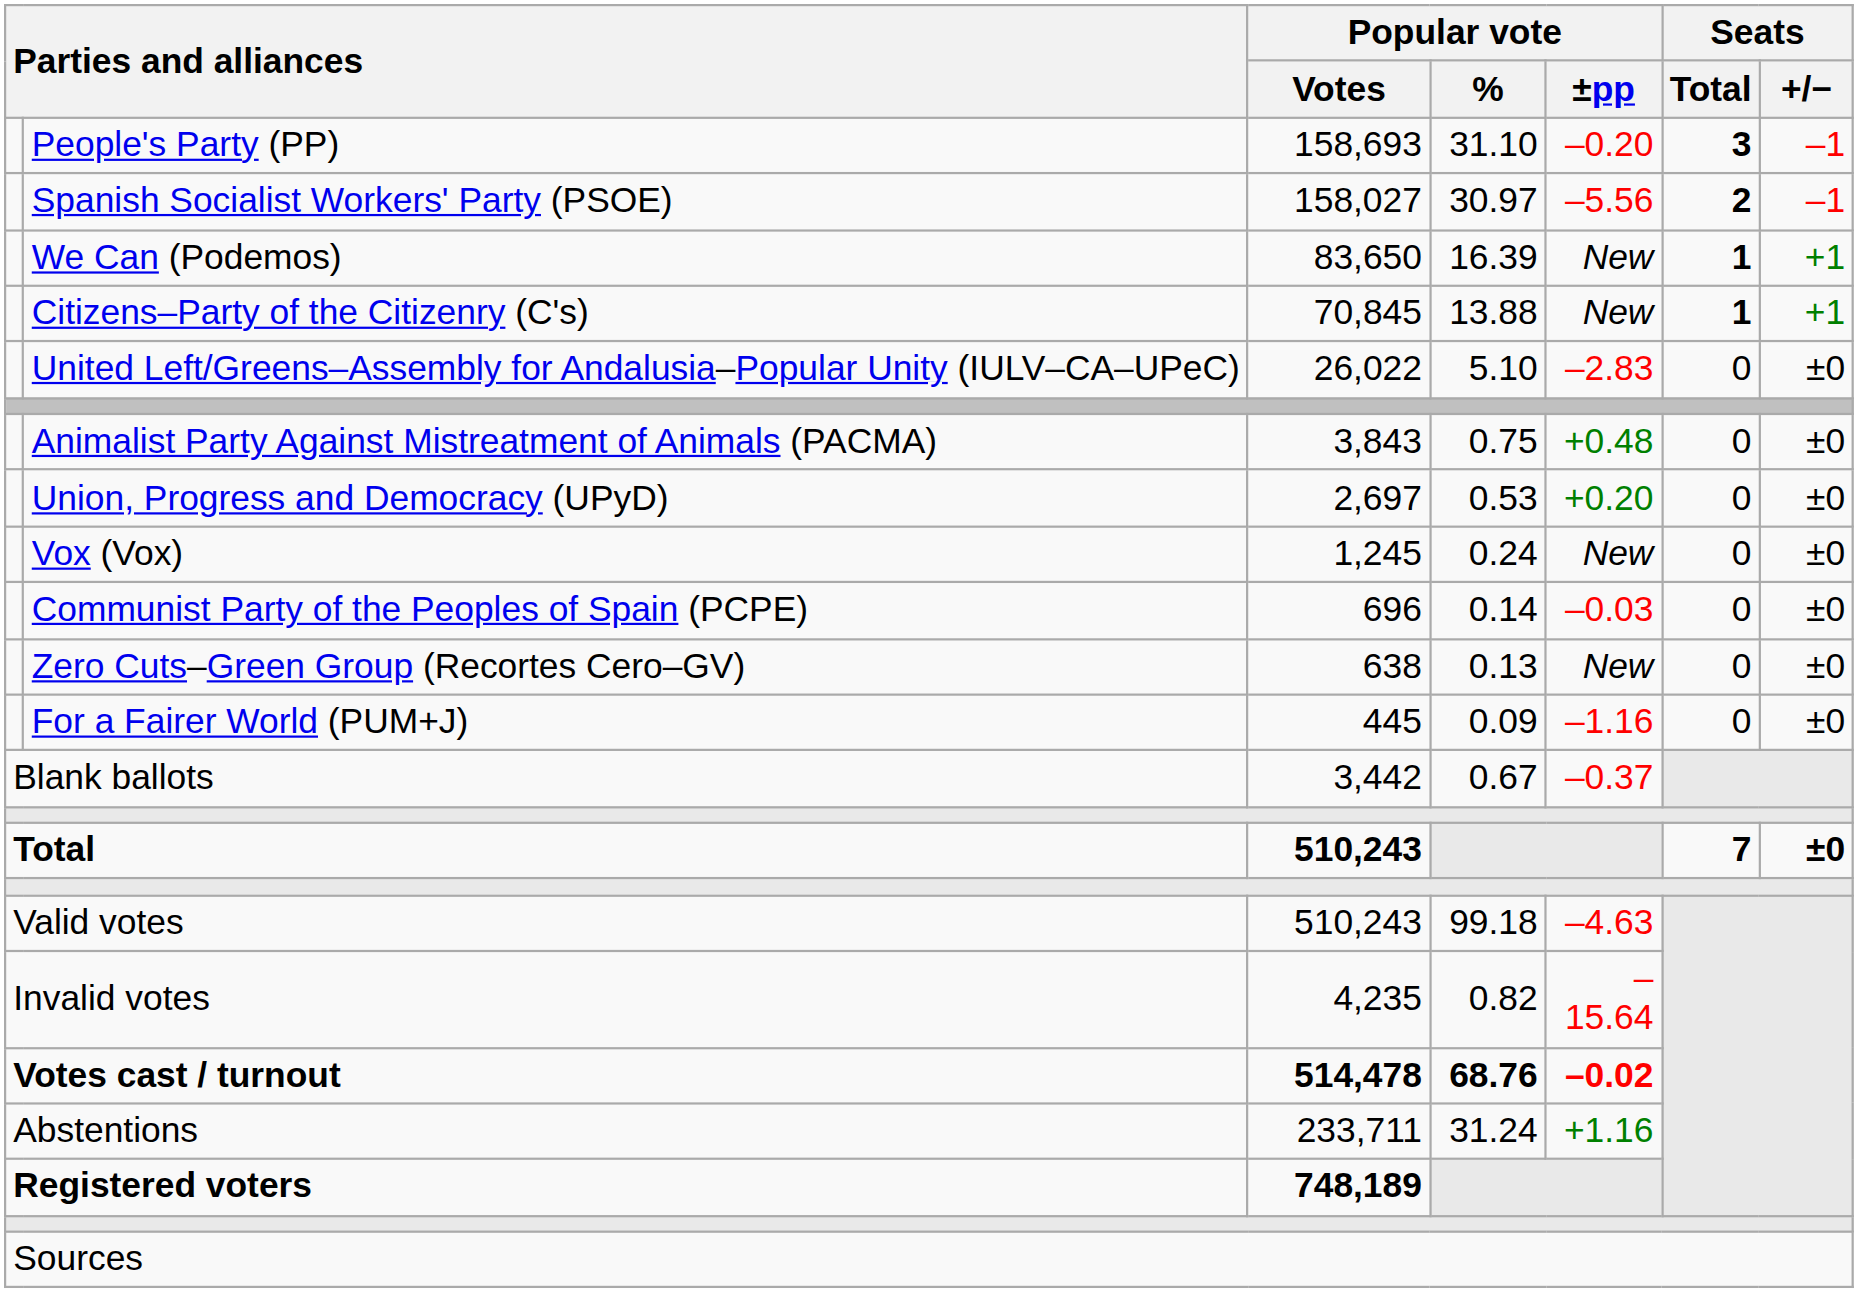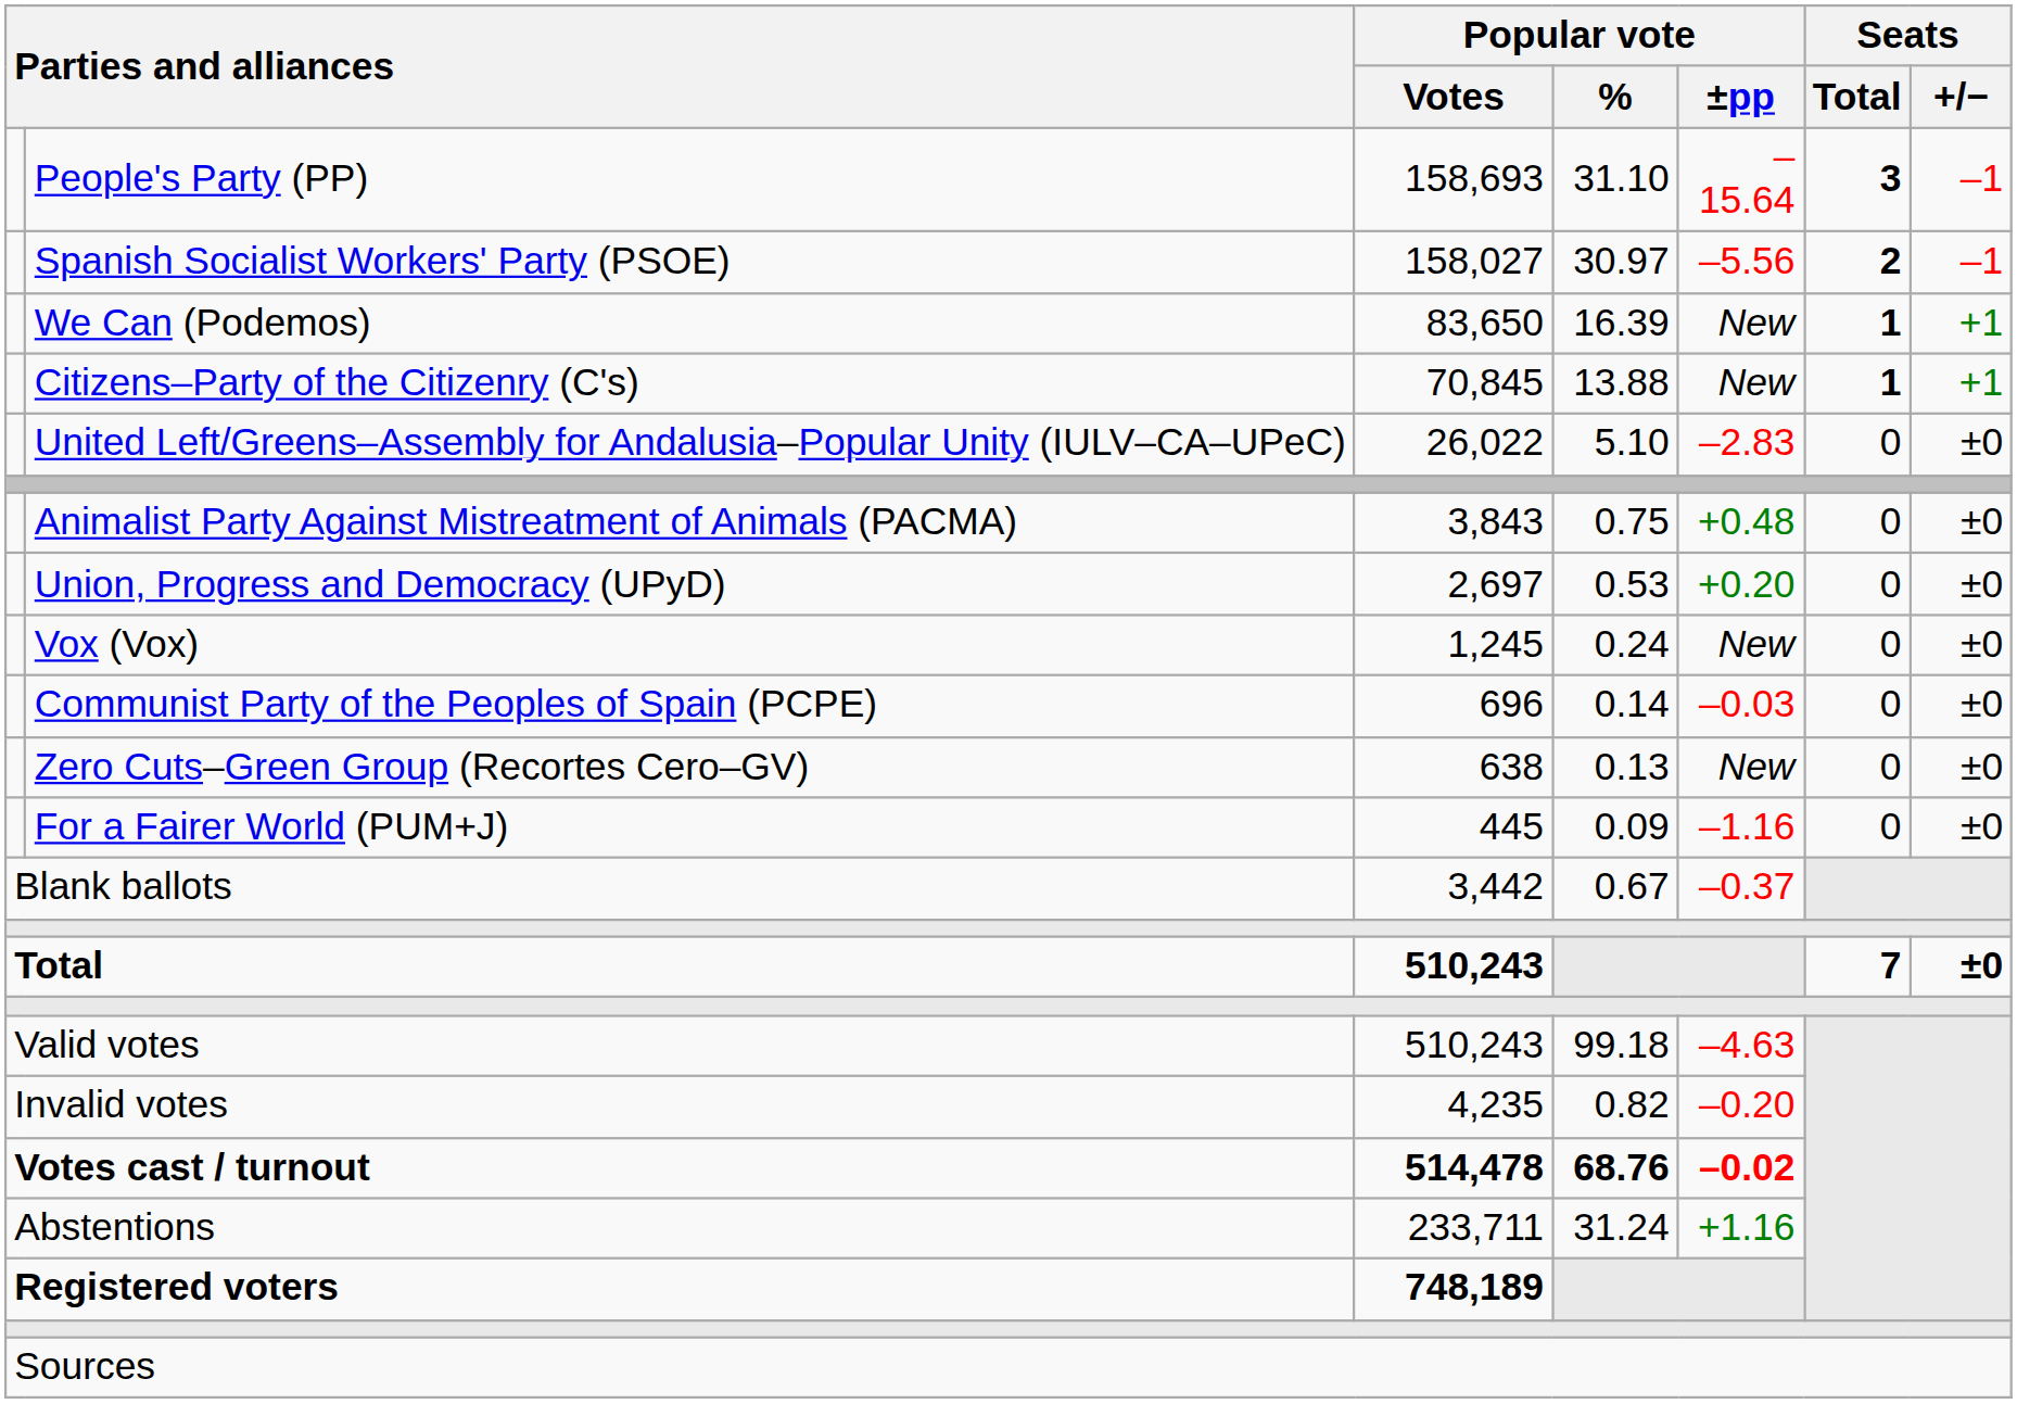People's Party (PP) | Popular vote / ±pp: –0.20 -> –15.64
Invalid votes | Popular vote / ±pp: –15.64 -> –0.20
